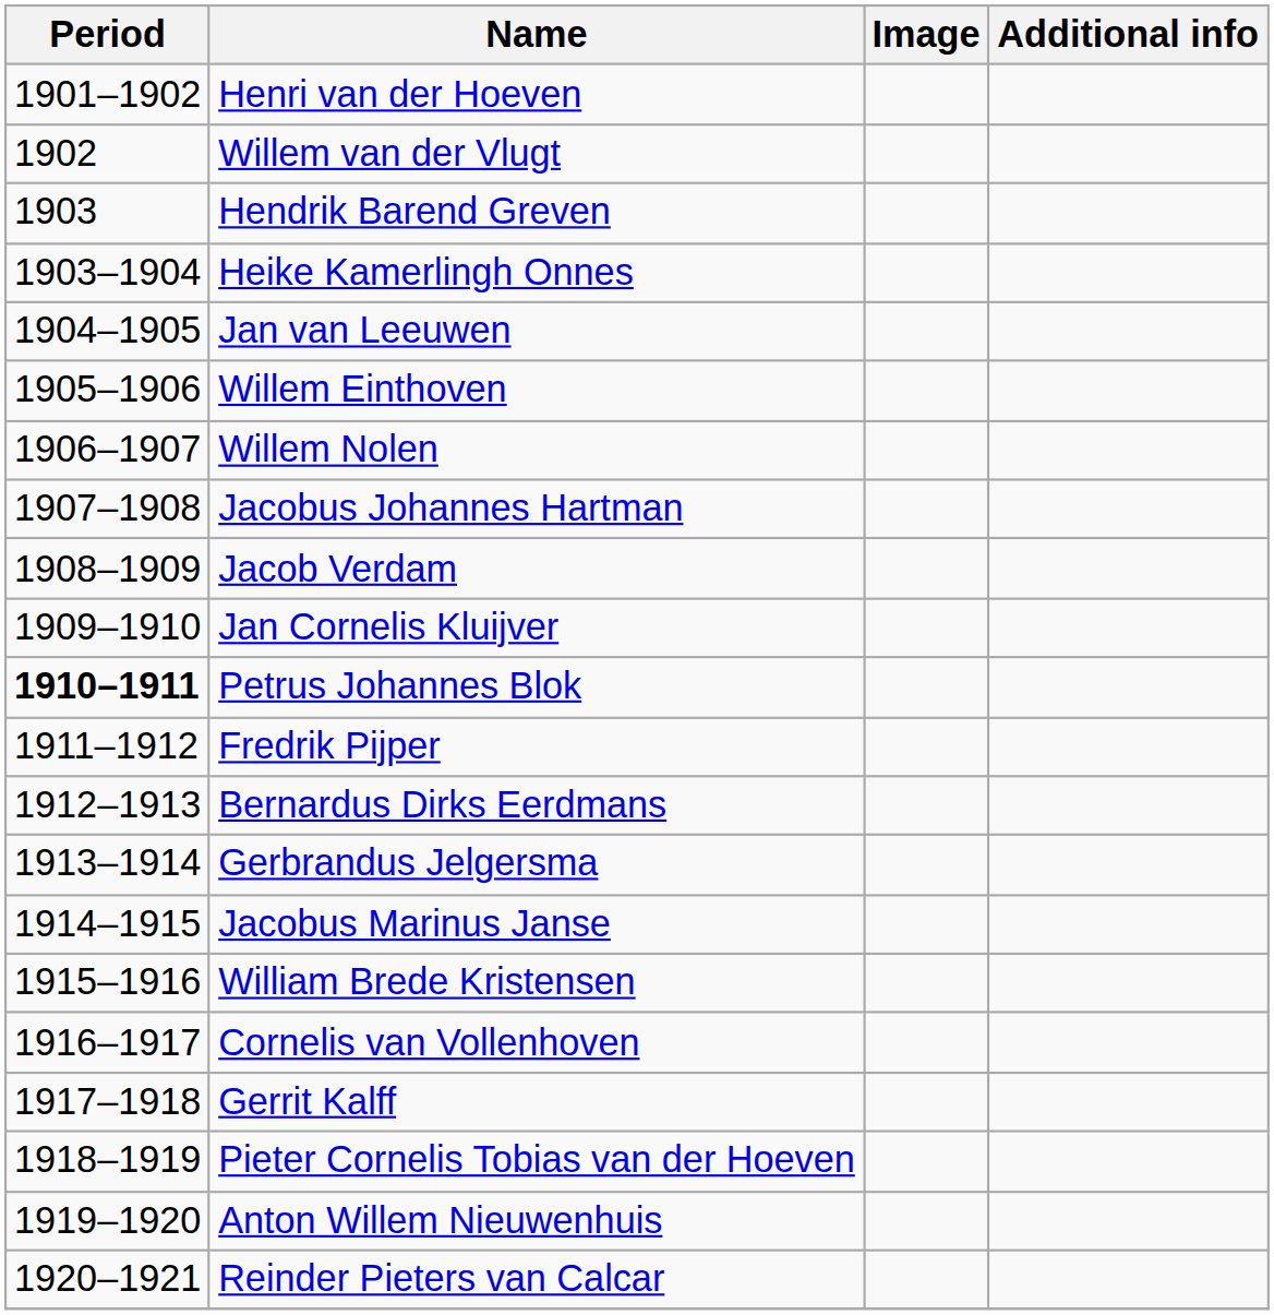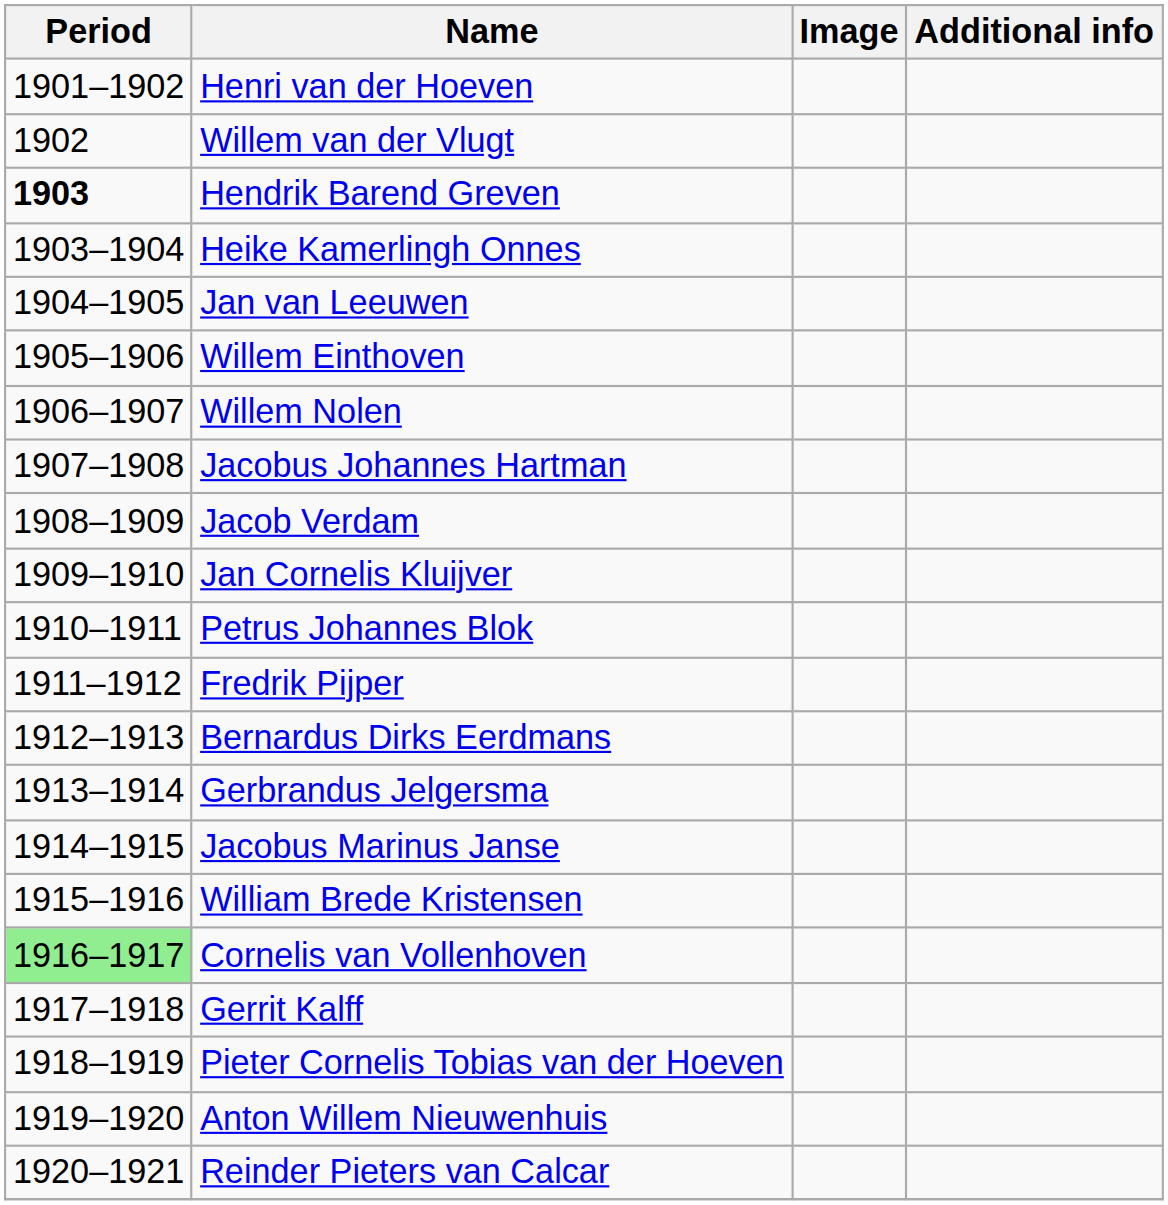Hendrik Barend Greven | Period: normal -> bold
Petrus Johannes Blok | Period: bold -> normal
Cornelis van Vollenhoven | Period: no background -> lightgreen background
